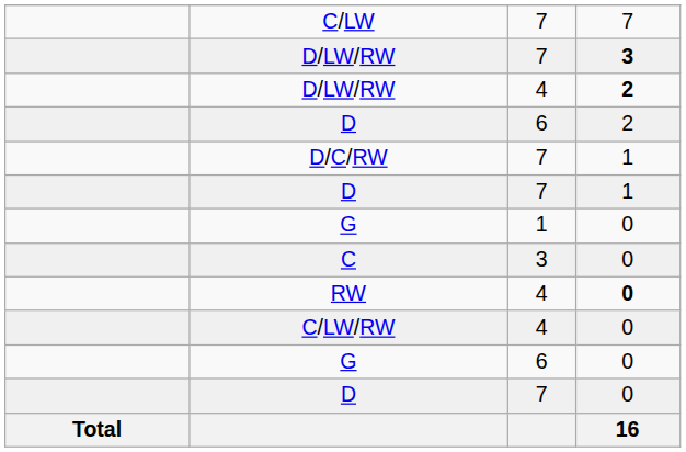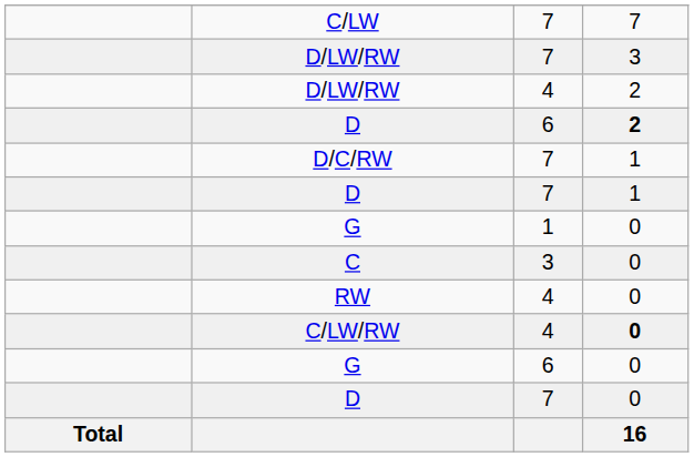D/LW/RW / 7 | column 4: bold -> normal
D/LW/RW / 4 | column 4: bold -> normal
D / 6 | column 4: normal -> bold
RW | column 4: bold -> normal
C/LW/RW | column 4: normal -> bold
